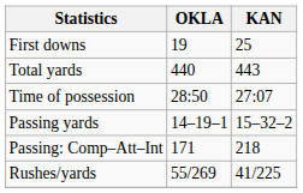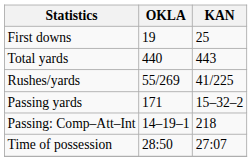rows swapped: Rushes/yards <-> Time of possession
Passing yards | OKLA: 14–19–1 -> 171
Passing: Comp–Att–Int | OKLA: 171 -> 14–19–1
